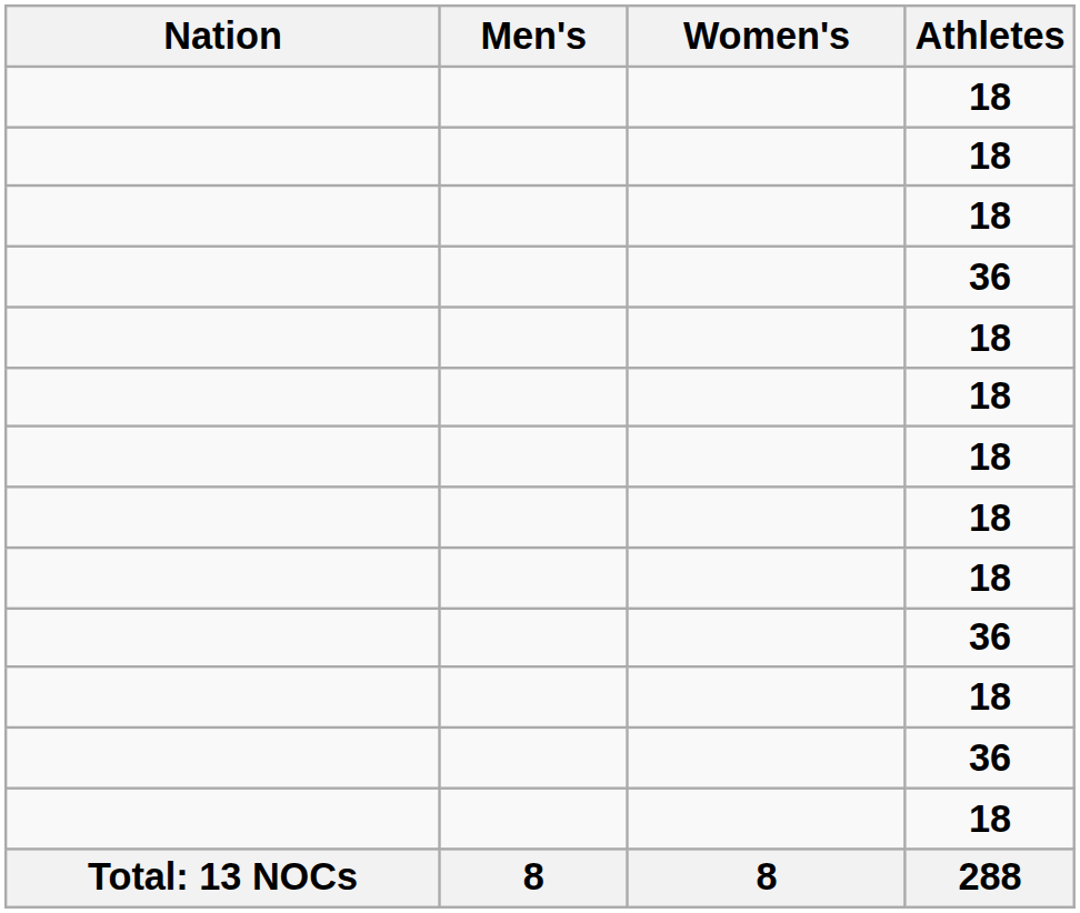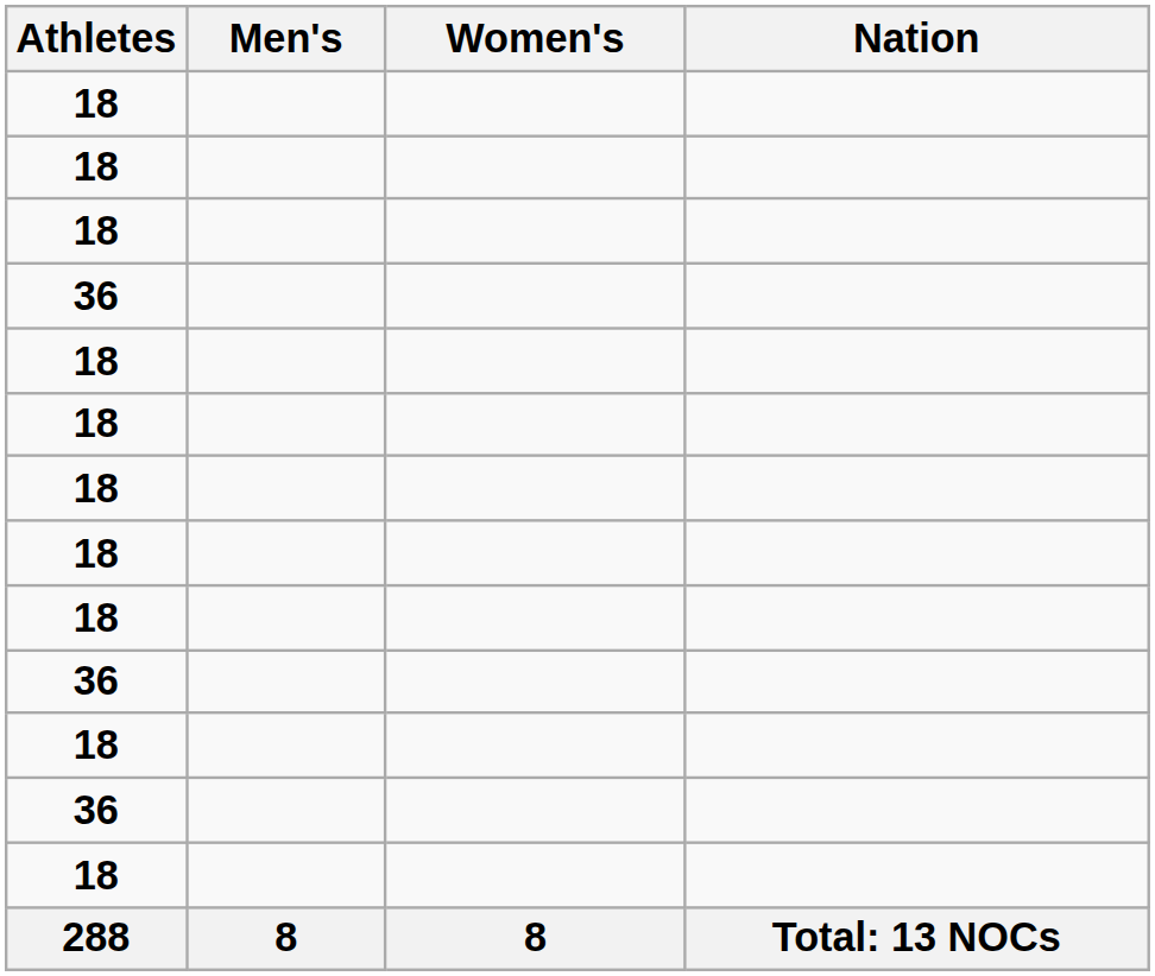columns swapped: Nation <-> Athletes
